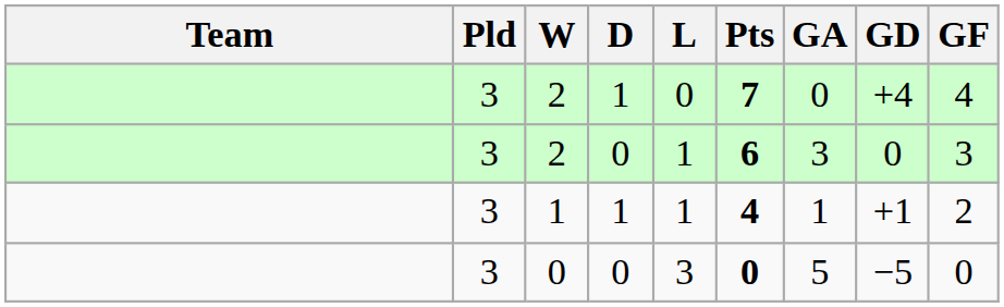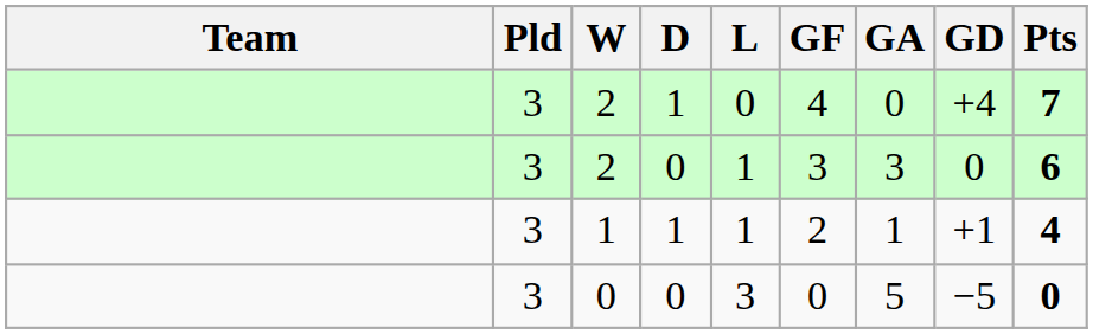columns swapped: GF <-> Pts
